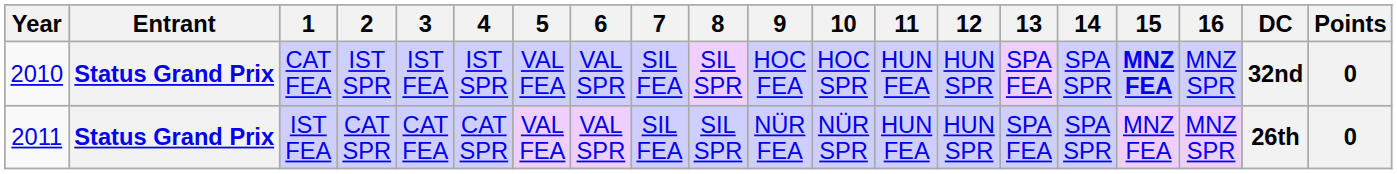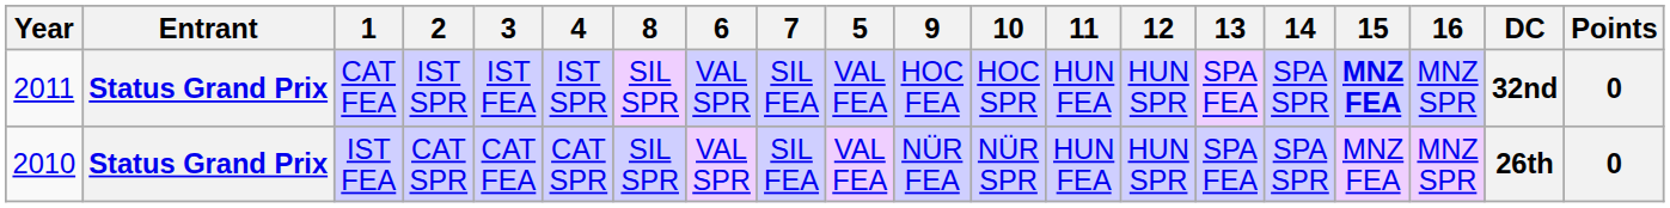columns swapped: 5 <-> 8
row 2 | Year: 2010 -> 2011
row 3 | Year: 2011 -> 2010
